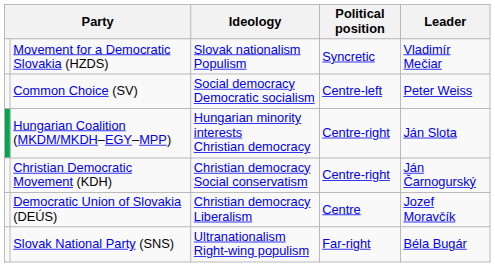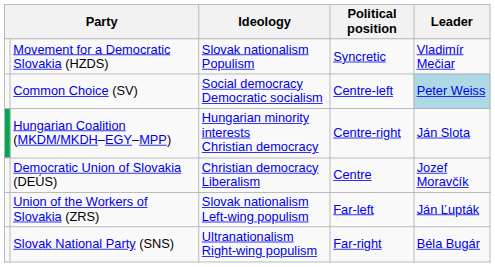Common Choice (SV) | Leader: no background -> lightblue background
- row: Christian Democratic Movement (KDH) | Christian democracy Social conservatism | Centre-right | Ján Čarnogurský
+ row: Union of the Workers of Slovakia (ZRS) | Slovak nationalism Left-wing populism | Far-left | Ján Ľupták
